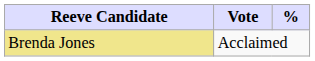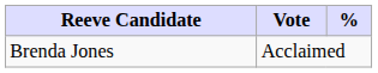Brenda Jones | Reeve Candidate: khaki background -> no background
